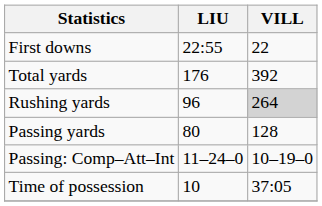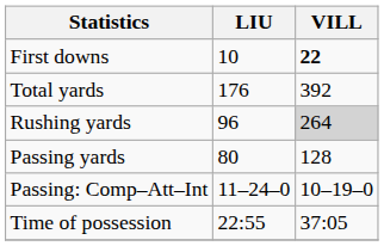First downs | LIU: 22:55 -> 10
First downs | VILL: normal -> bold
Time of possession | LIU: 10 -> 22:55
